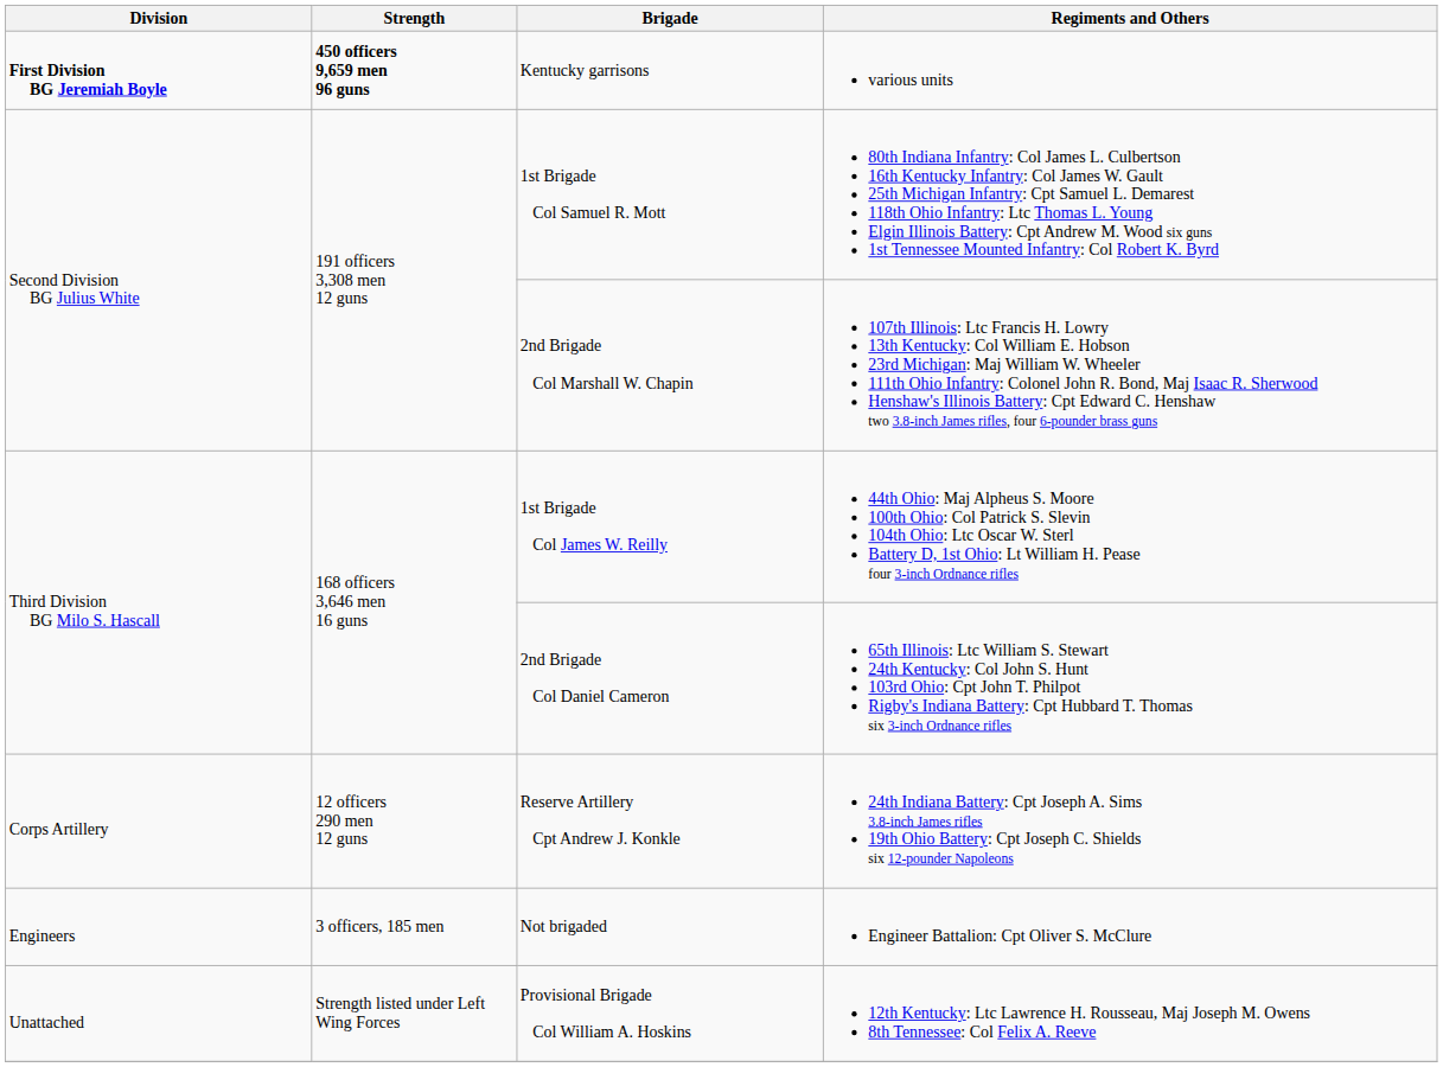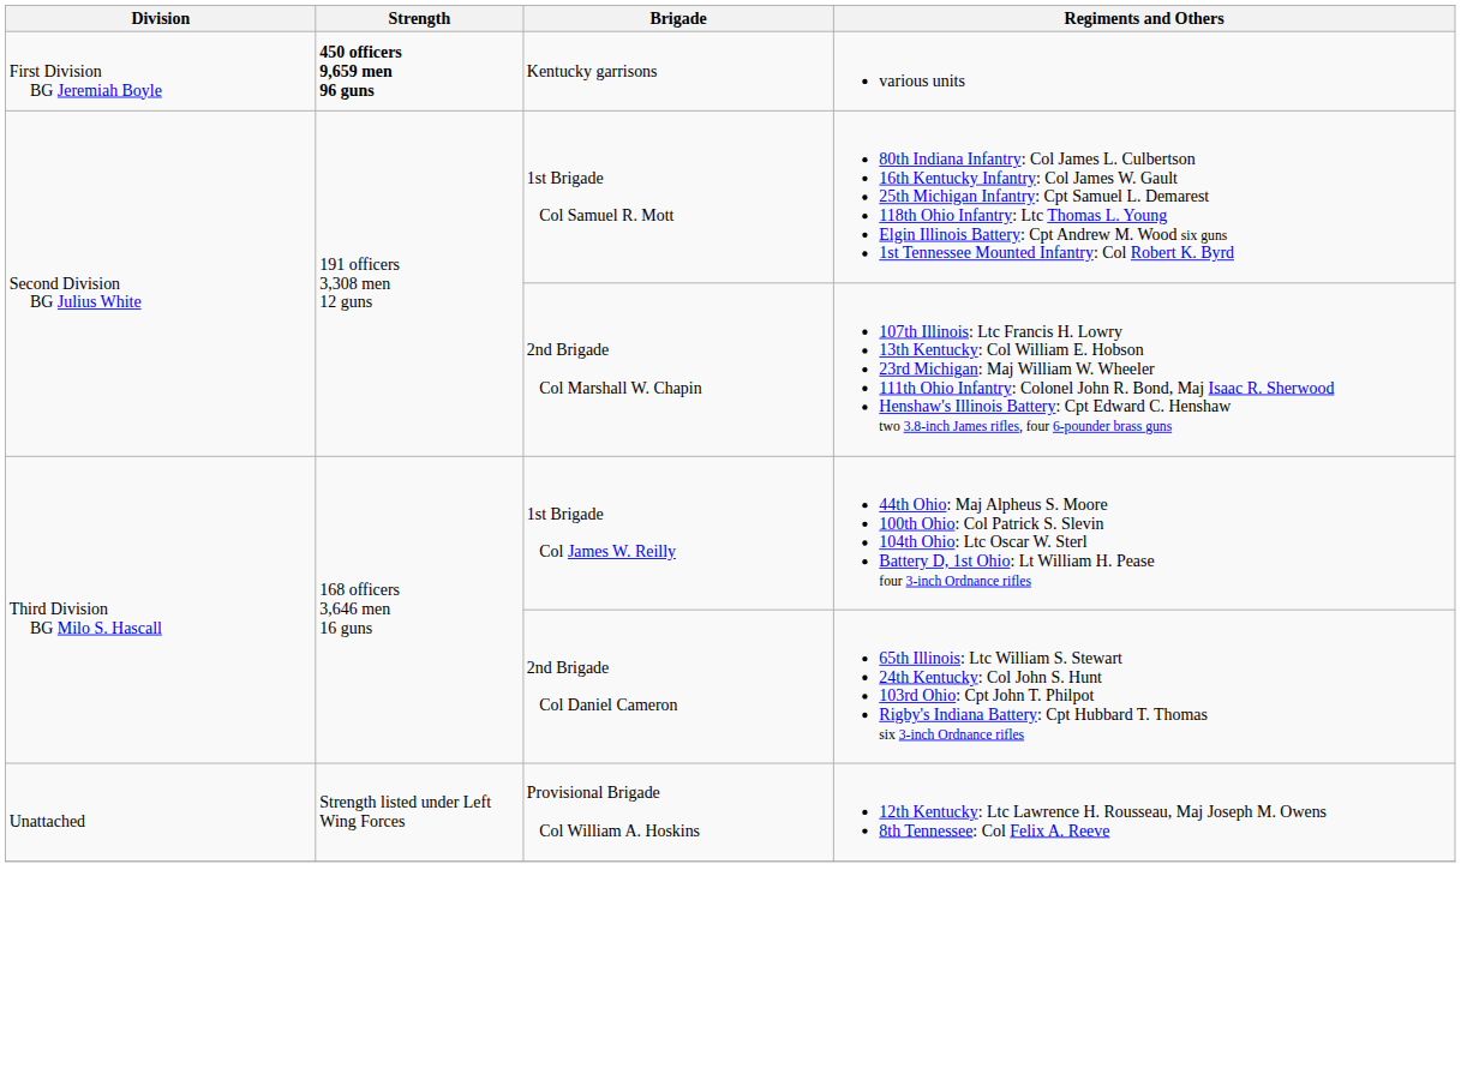Kentucky garrisons | Division: bold -> normal
- row: Corps Artillery | 12 officers 290 men 12 guns | Reserve Artillery Cpt Andrew J. Konkle | 24th Indiana Battery: Cpt Joseph A. Sims 3.8-inch James rifles 19th Ohio Battery: Cpt Joseph C. Shields six 12-pounder Napoleons
- row: Engineers | 3 officers, 185 men | Not brigaded | Engineer Battalion: Cpt Oliver S. McClure
